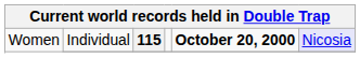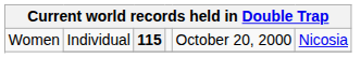115 | column 5: bold -> normal
115 | column 6: lavender background -> no background
